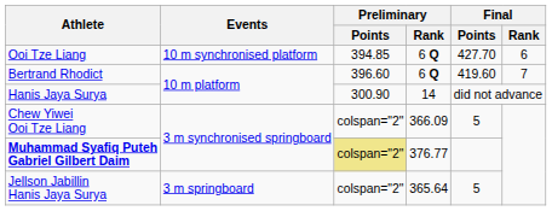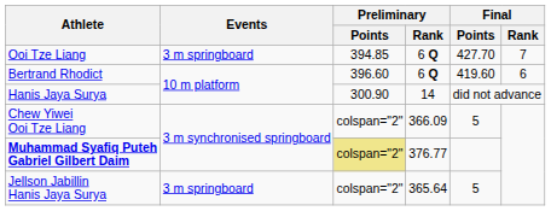Ooi Tze Liang | Events: 10 m synchronised platform -> 3 m springboard
Ooi Tze Liang | Final / Rank: 6 -> 7
Bertrand Rhodict | Final / Rank: 7 -> 6
